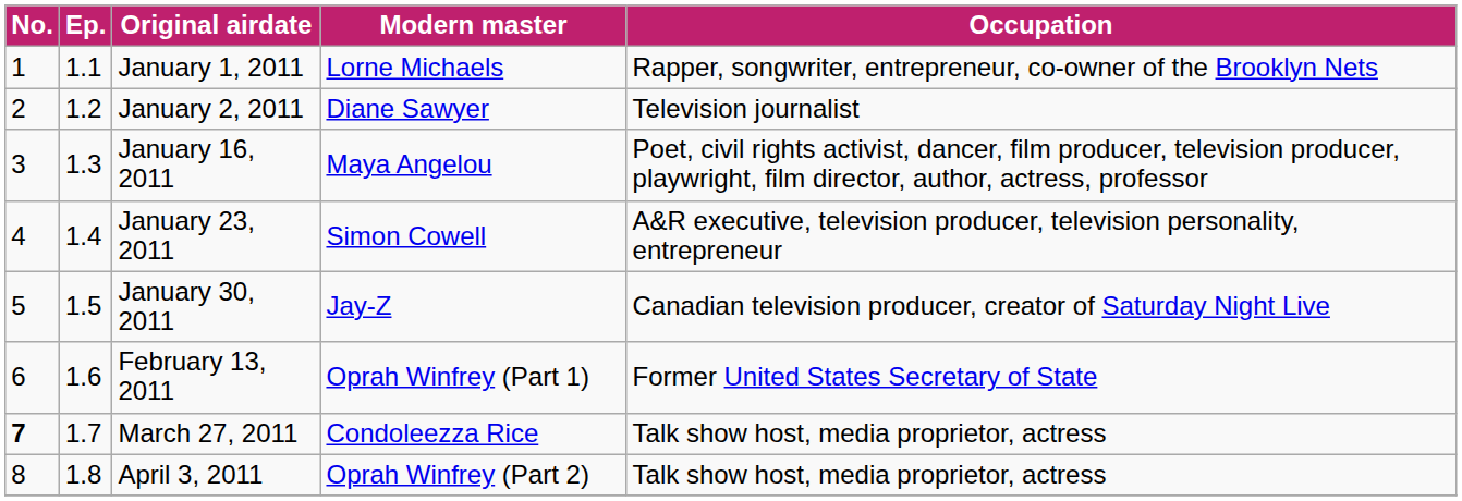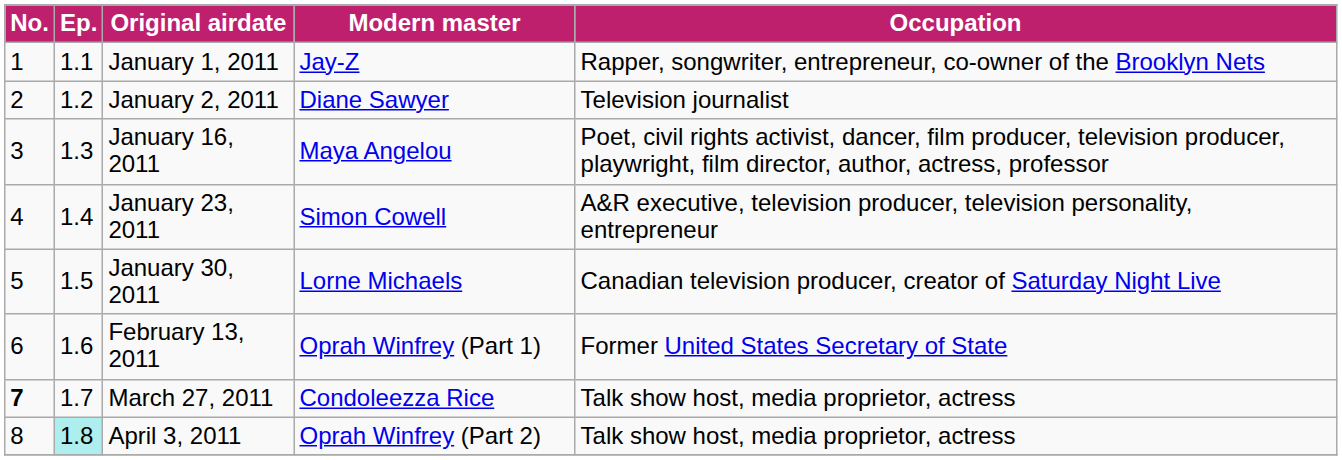January 1, 2011 | Modern master: Lorne Michaels -> Jay-Z
January 30, 2011 | Modern master: Jay-Z -> Lorne Michaels
April 3, 2011 | Ep.: no background -> paleturquoise background
